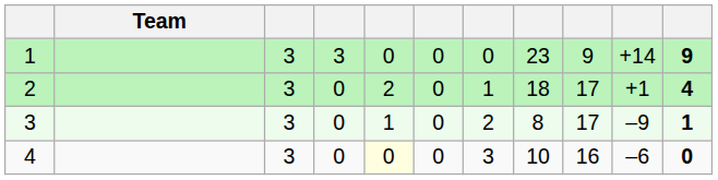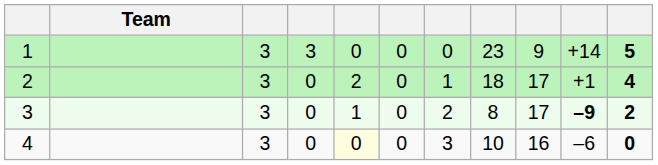row 2 | column 11: 9 -> 5
row 4 | column 10: normal -> bold
row 4 | column 11: 1 -> 2
